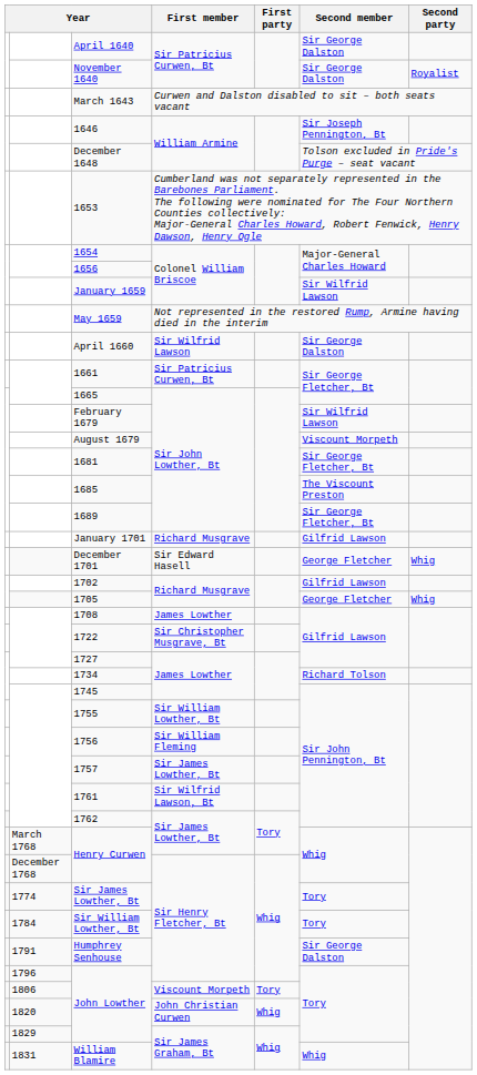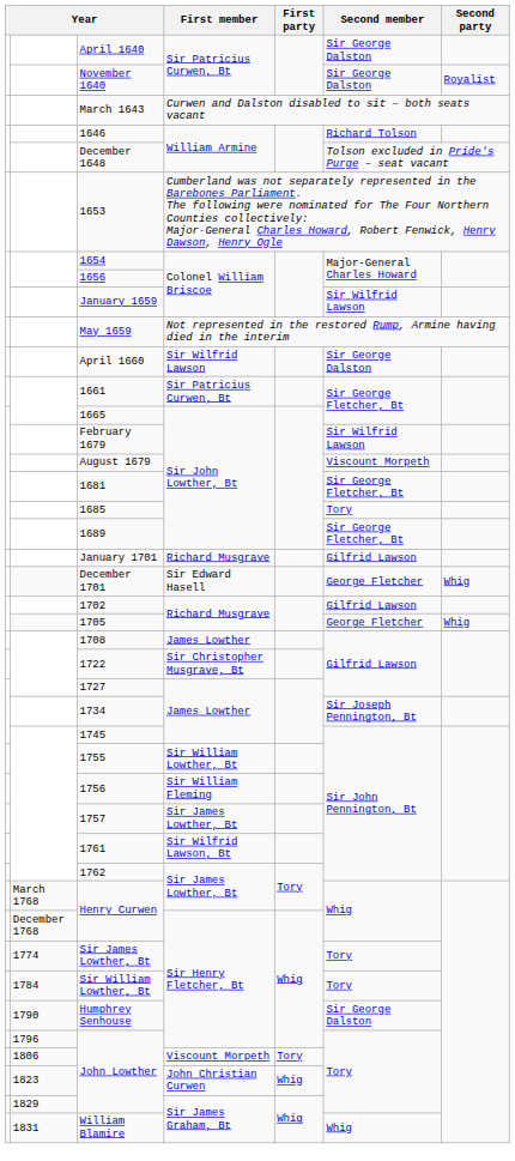1646 | Second member: Sir Joseph Pennington, Bt -> Richard Tolson
1685 | Second member: The Viscount Preston -> Tory
1734 | Second member: Richard Tolson -> Sir Joseph Pennington, Bt
Humphrey Senhouse | column 2: 1791 -> 1790
John Lowther / John Christian Curwen | column 2: 1820 -> 1823
